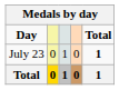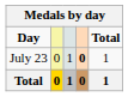July 23 | column 4: normal -> bold
July 23 | Total: bold -> normal
